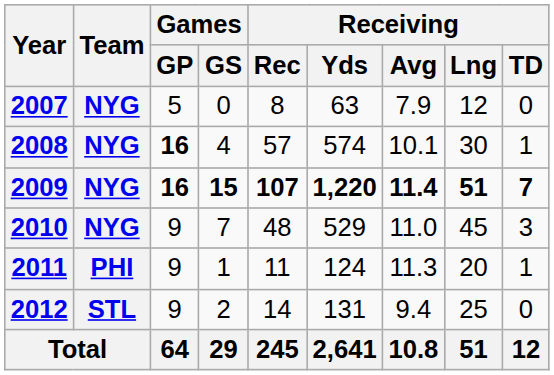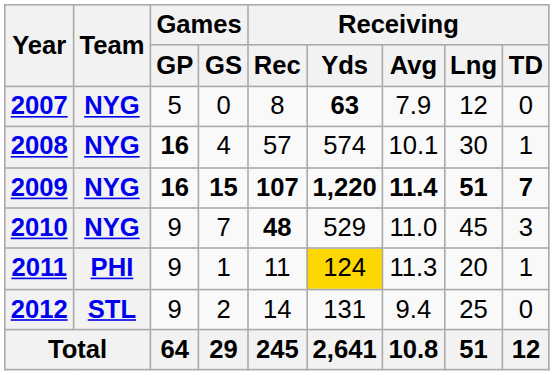2007 | Receiving / Yds: normal -> bold
2010 | Receiving / Rec: normal -> bold
2011 | Receiving / Yds: no background -> gold background
